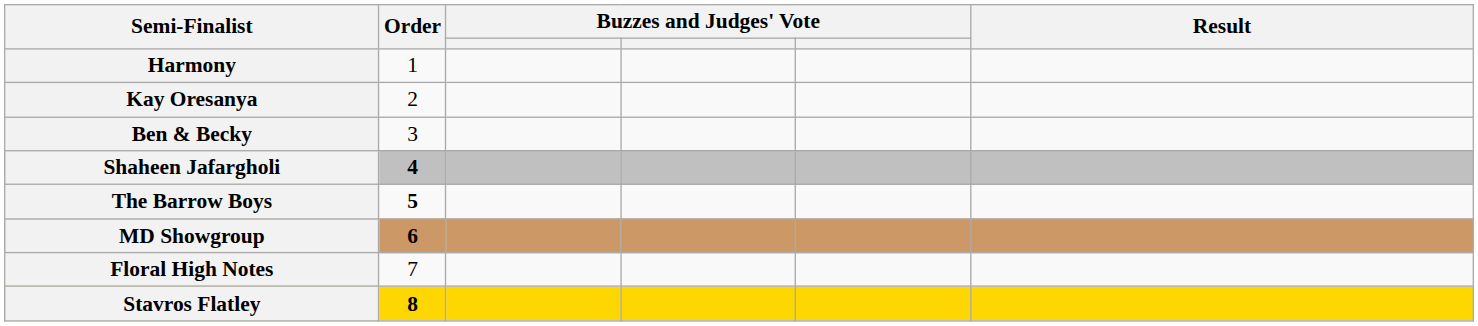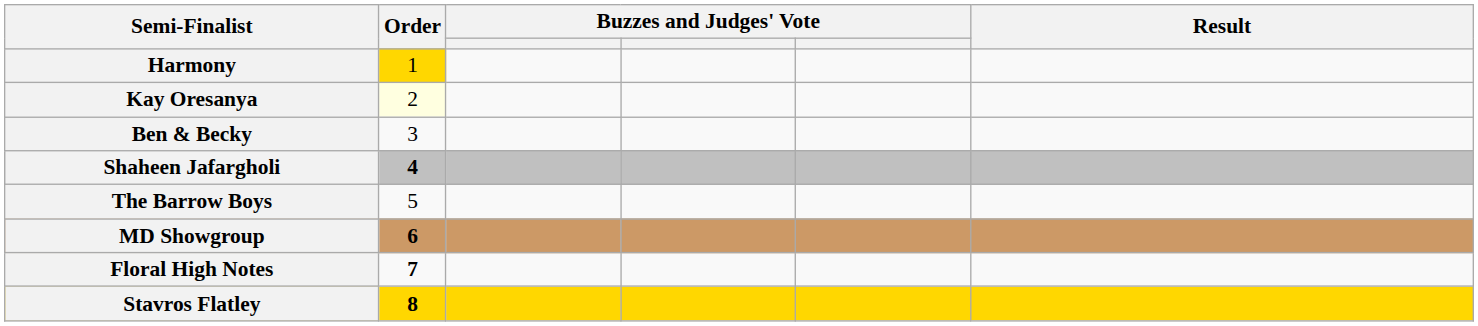Harmony | Order: no background -> gold background
Kay Oresanya | Order: no background -> lightyellow background
The Barrow Boys | Order: bold -> normal
Floral High Notes | Order: normal -> bold
